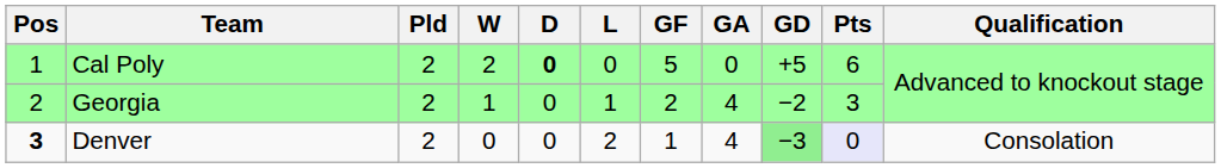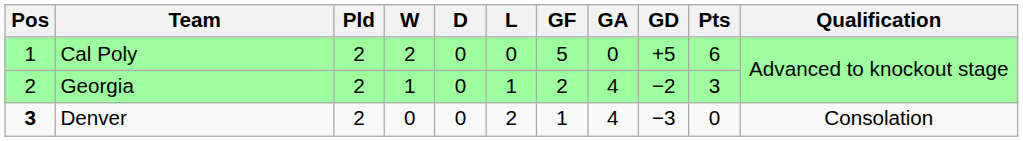Cal Poly | D: bold -> normal
Denver | GD: lightgreen background -> no background
Denver | Pts: lavender background -> no background
